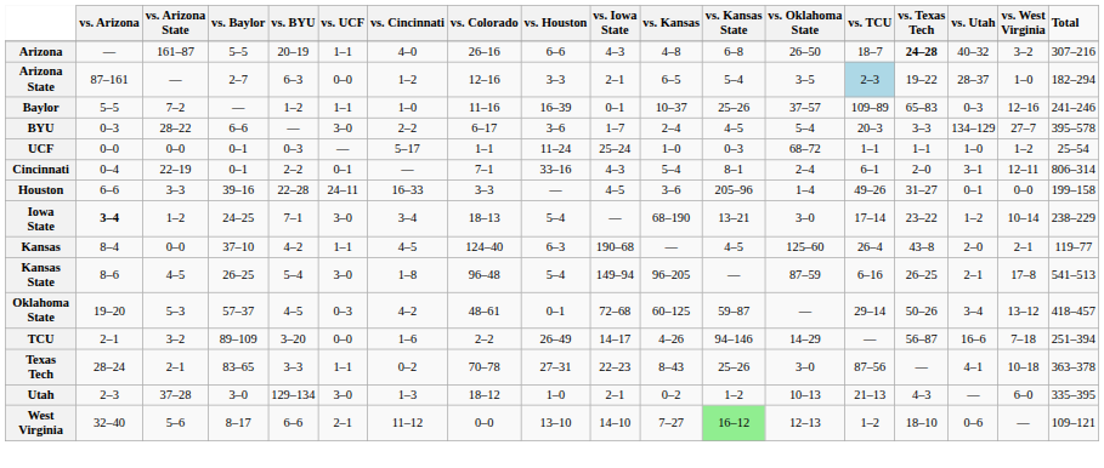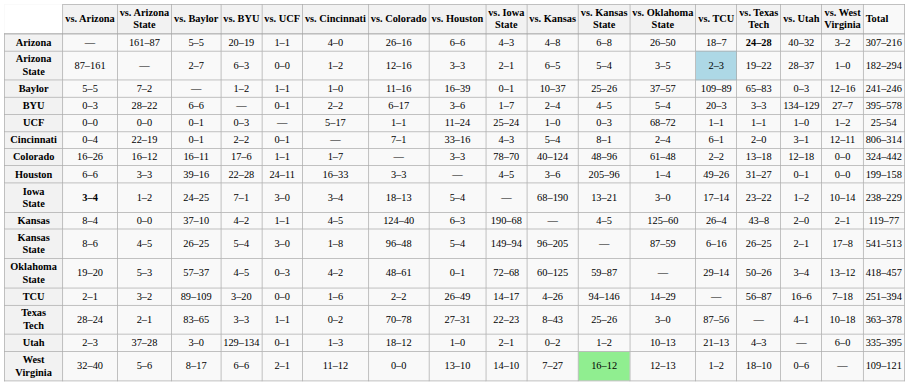BYU | vs. UCF: 3–0 -> 0–1
+ row: Colorado | 16–26 | 16–12 | 16–11 | 17–6 | 1–1 | 1–7 | — | 3–3 | 78–70 | 40–124 | 48–96 | 61–48 | 2–2 | 13–18 | 12–18 | 0–0 | 324–442
Utah | vs. UCF: 3–0 -> 0–1
